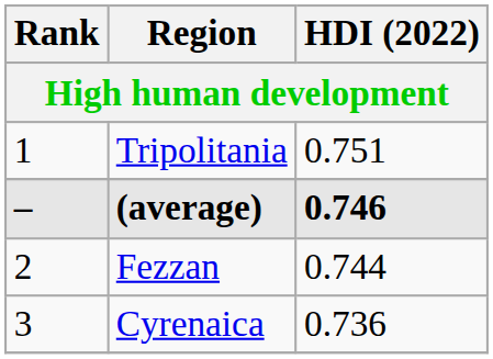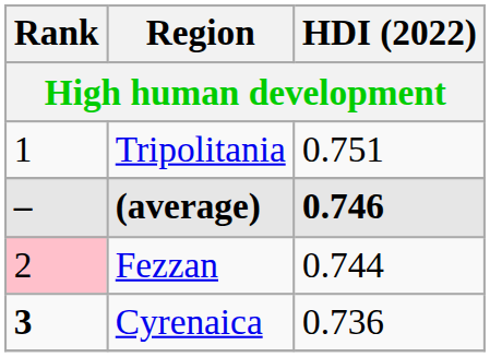Fezzan | Rank: no background -> pink background
Cyrenaica | Rank: normal -> bold
